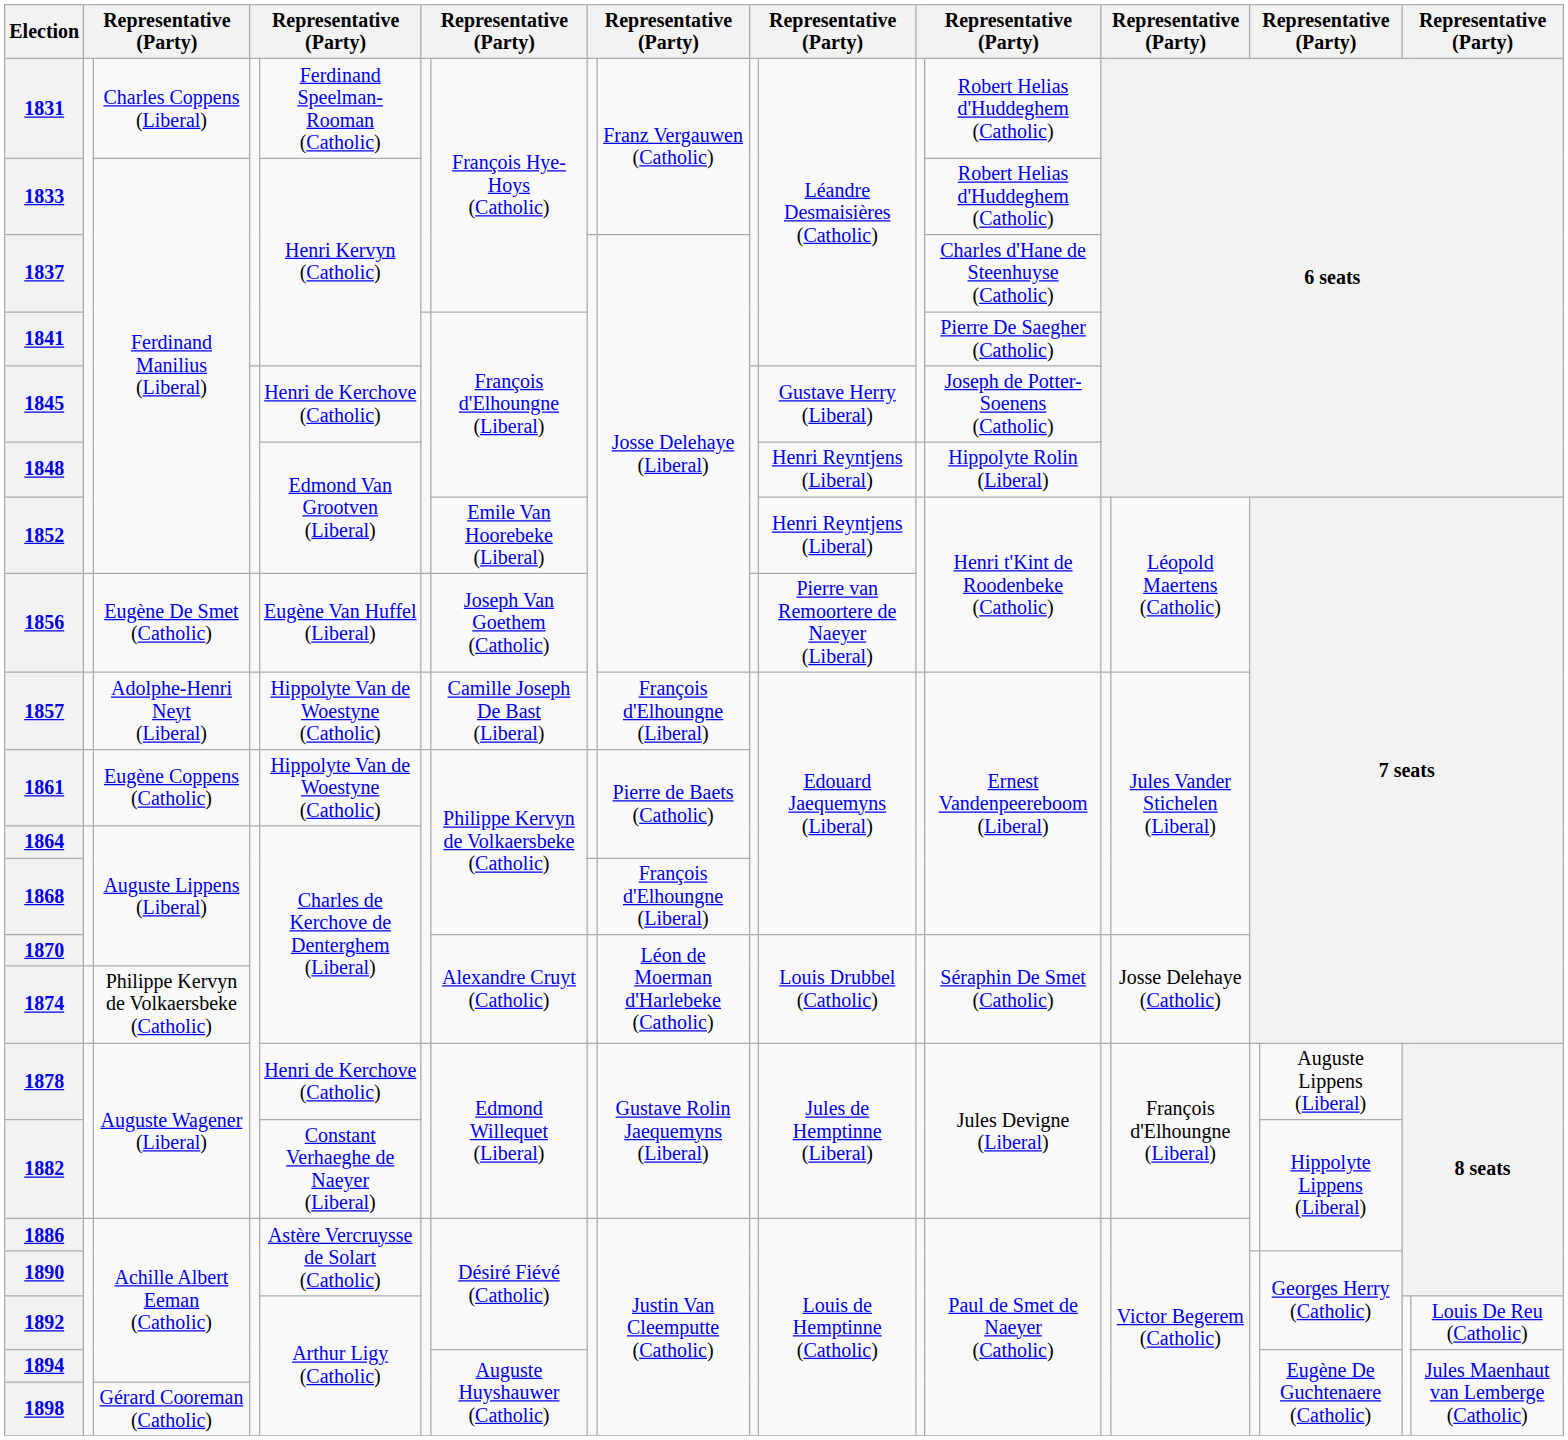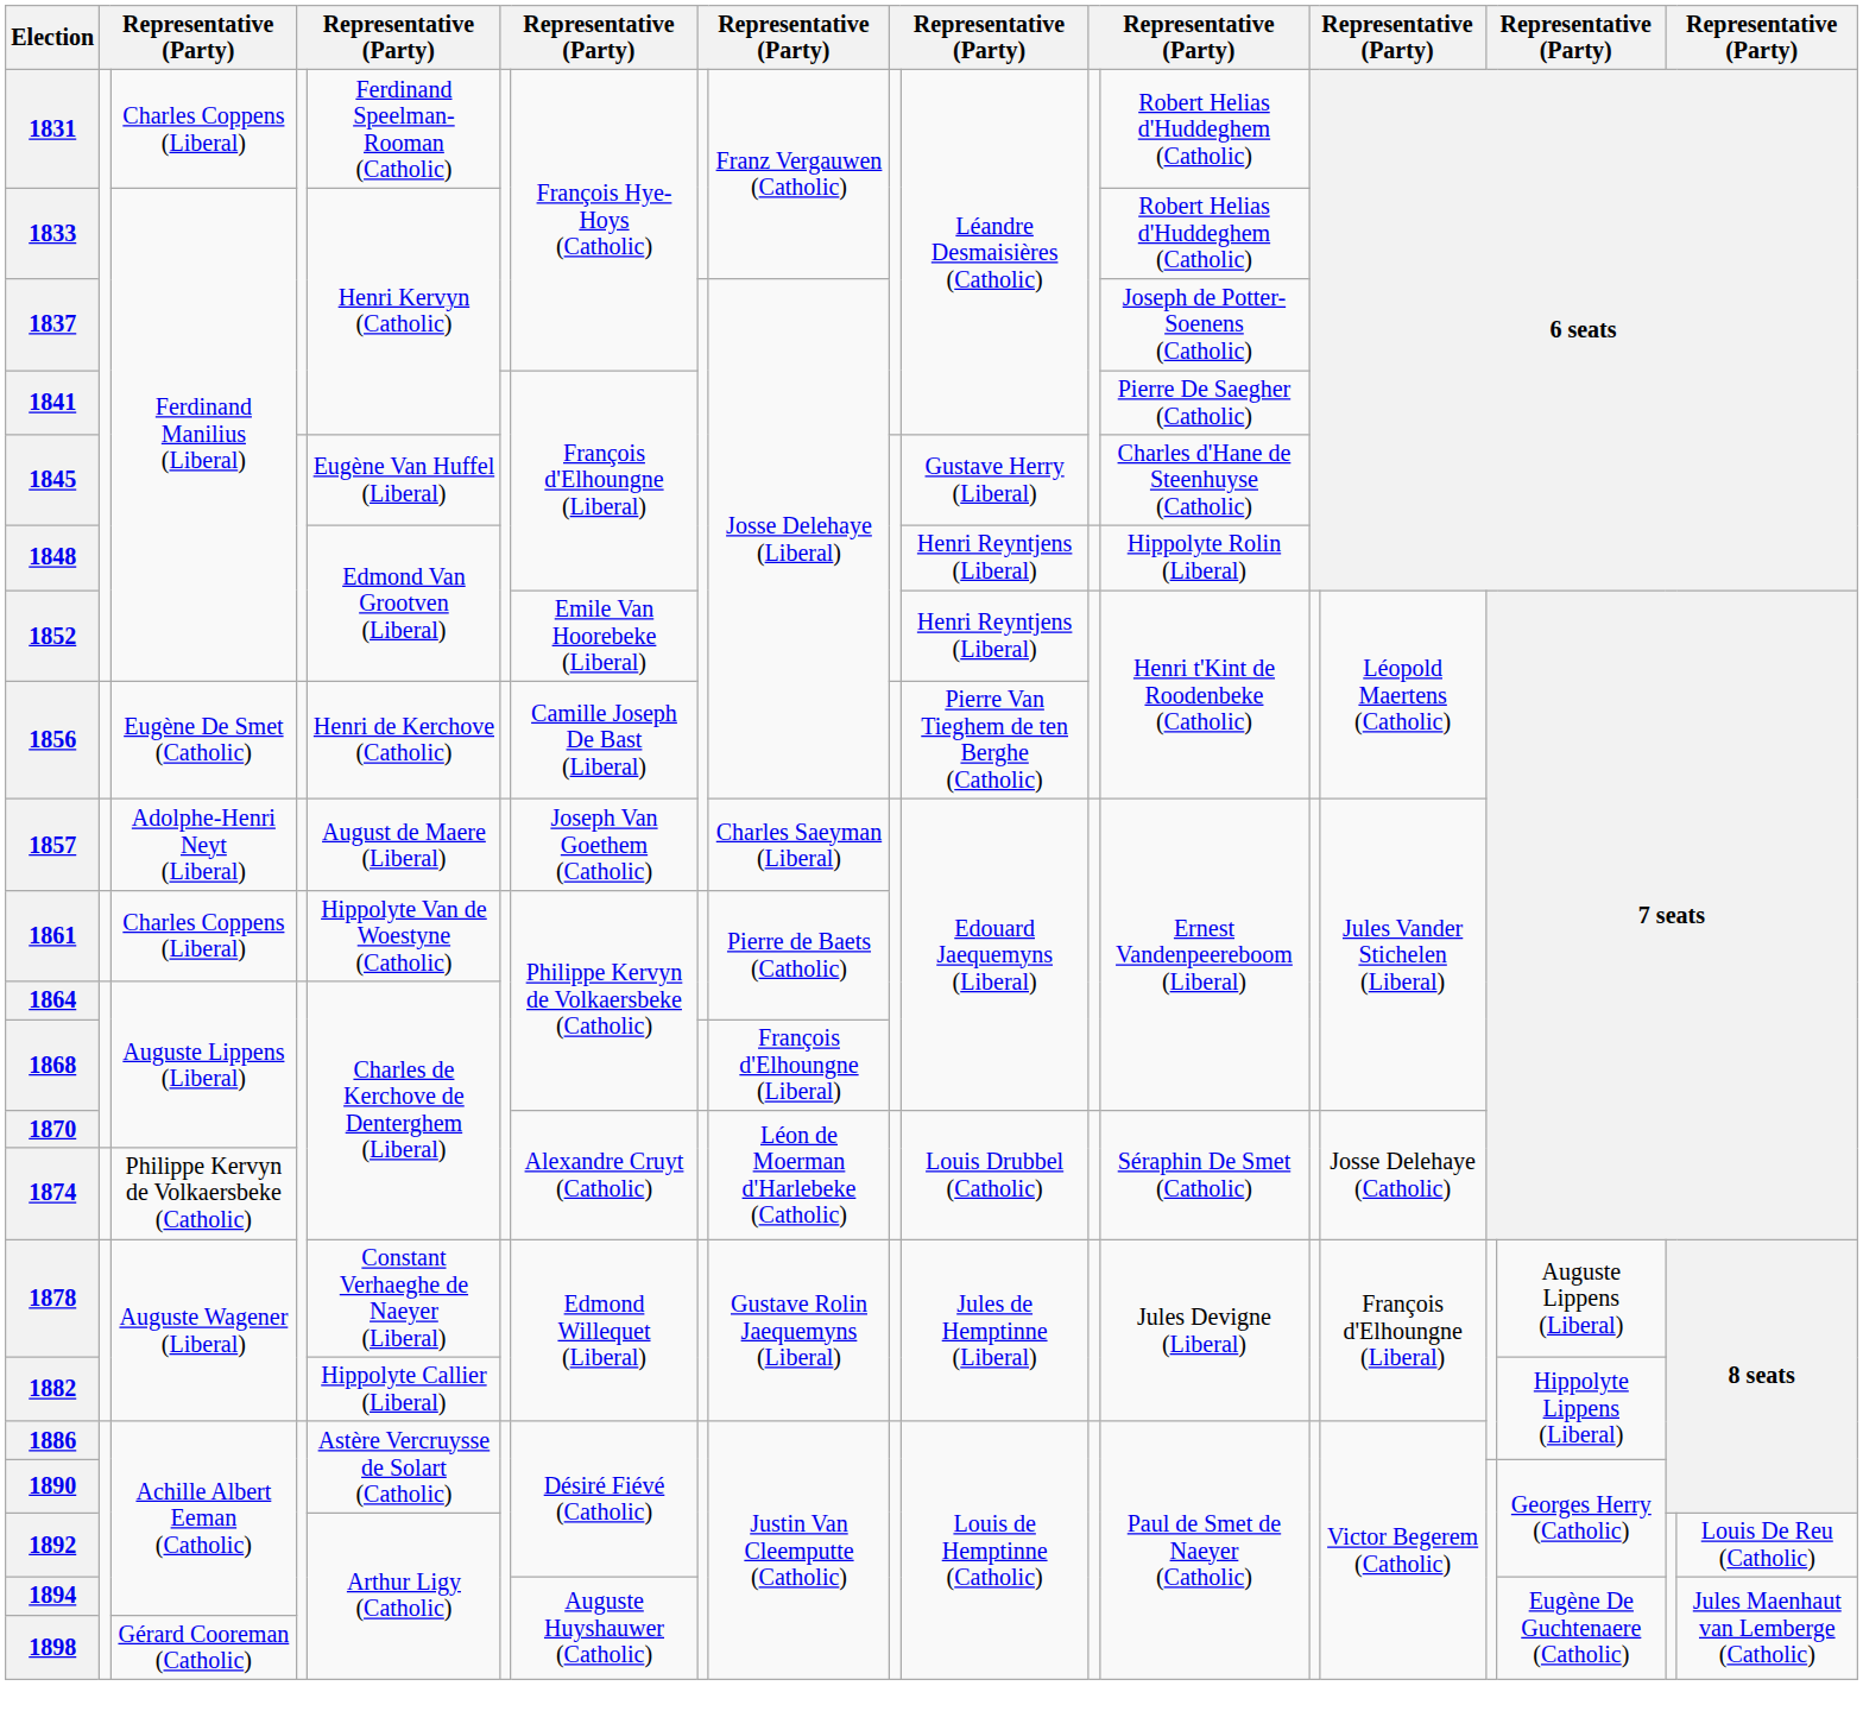1837 | column 13: Charles d'Hane de Steenhuyse (Catholic) -> Joseph de Potter-Soenens (Catholic)
1845 | column 5: Henri de Kerchove (Catholic) -> Eugène Van Huffel (Liberal)
1845 | column 13: Joseph de Potter-Soenens (Catholic) -> Charles d'Hane de Steenhuyse (Catholic)
1856 | column 5: Eugène Van Huffel (Liberal) -> Henri de Kerchove (Catholic)
1856 | column 7: Joseph Van Goethem (Catholic) -> Camille Joseph De Bast (Liberal)
1856 | column 11: Pierre van Remoortere de Naeyer (Liberal) -> Pierre Van Tieghem de ten Berghe (Catholic)
1857 | column 5: Hippolyte Van de Woestyne (Catholic) -> August de Maere (Liberal)
1857 | column 7: Camille Joseph De Bast (Liberal) -> Joseph Van Goethem (Catholic)
1857 | column 9: François d'Elhoungne (Liberal) -> Charles Saeyman (Liberal)
1861 | column 3: Eugène Coppens (Catholic) -> Charles Coppens (Liberal)
1878 | column 5: Henri de Kerchove (Catholic) -> Constant Verhaeghe de Naeyer (Liberal)
1882 | column 5: Constant Verhaeghe de Naeyer (Liberal) -> Hippolyte Callier (Liberal)
